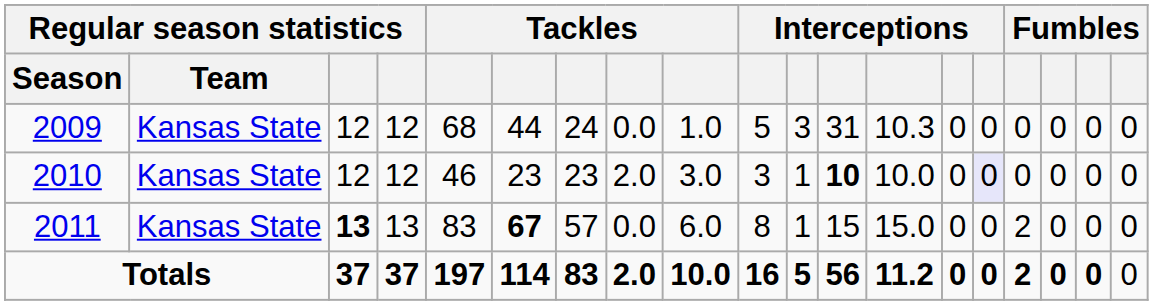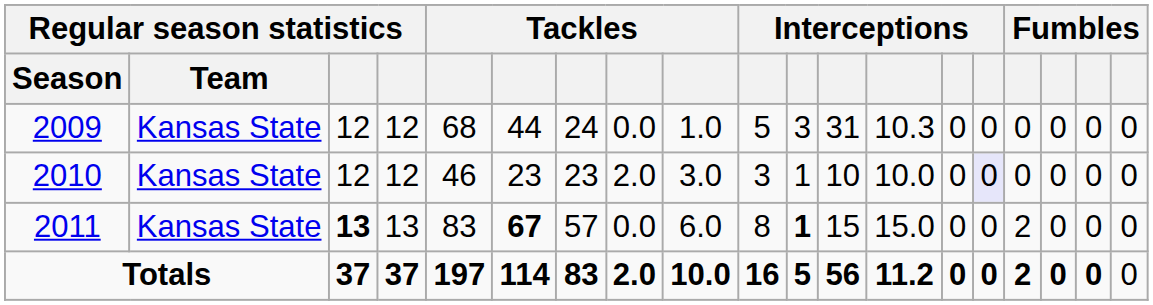2010 | column 12: bold -> normal
2011 | column 11: normal -> bold
